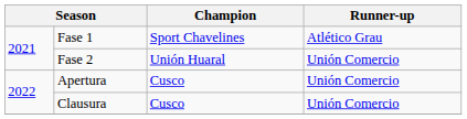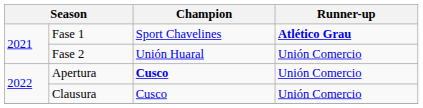Fase 1 | Runner-up: normal -> bold
Apertura | Champion: normal -> bold
